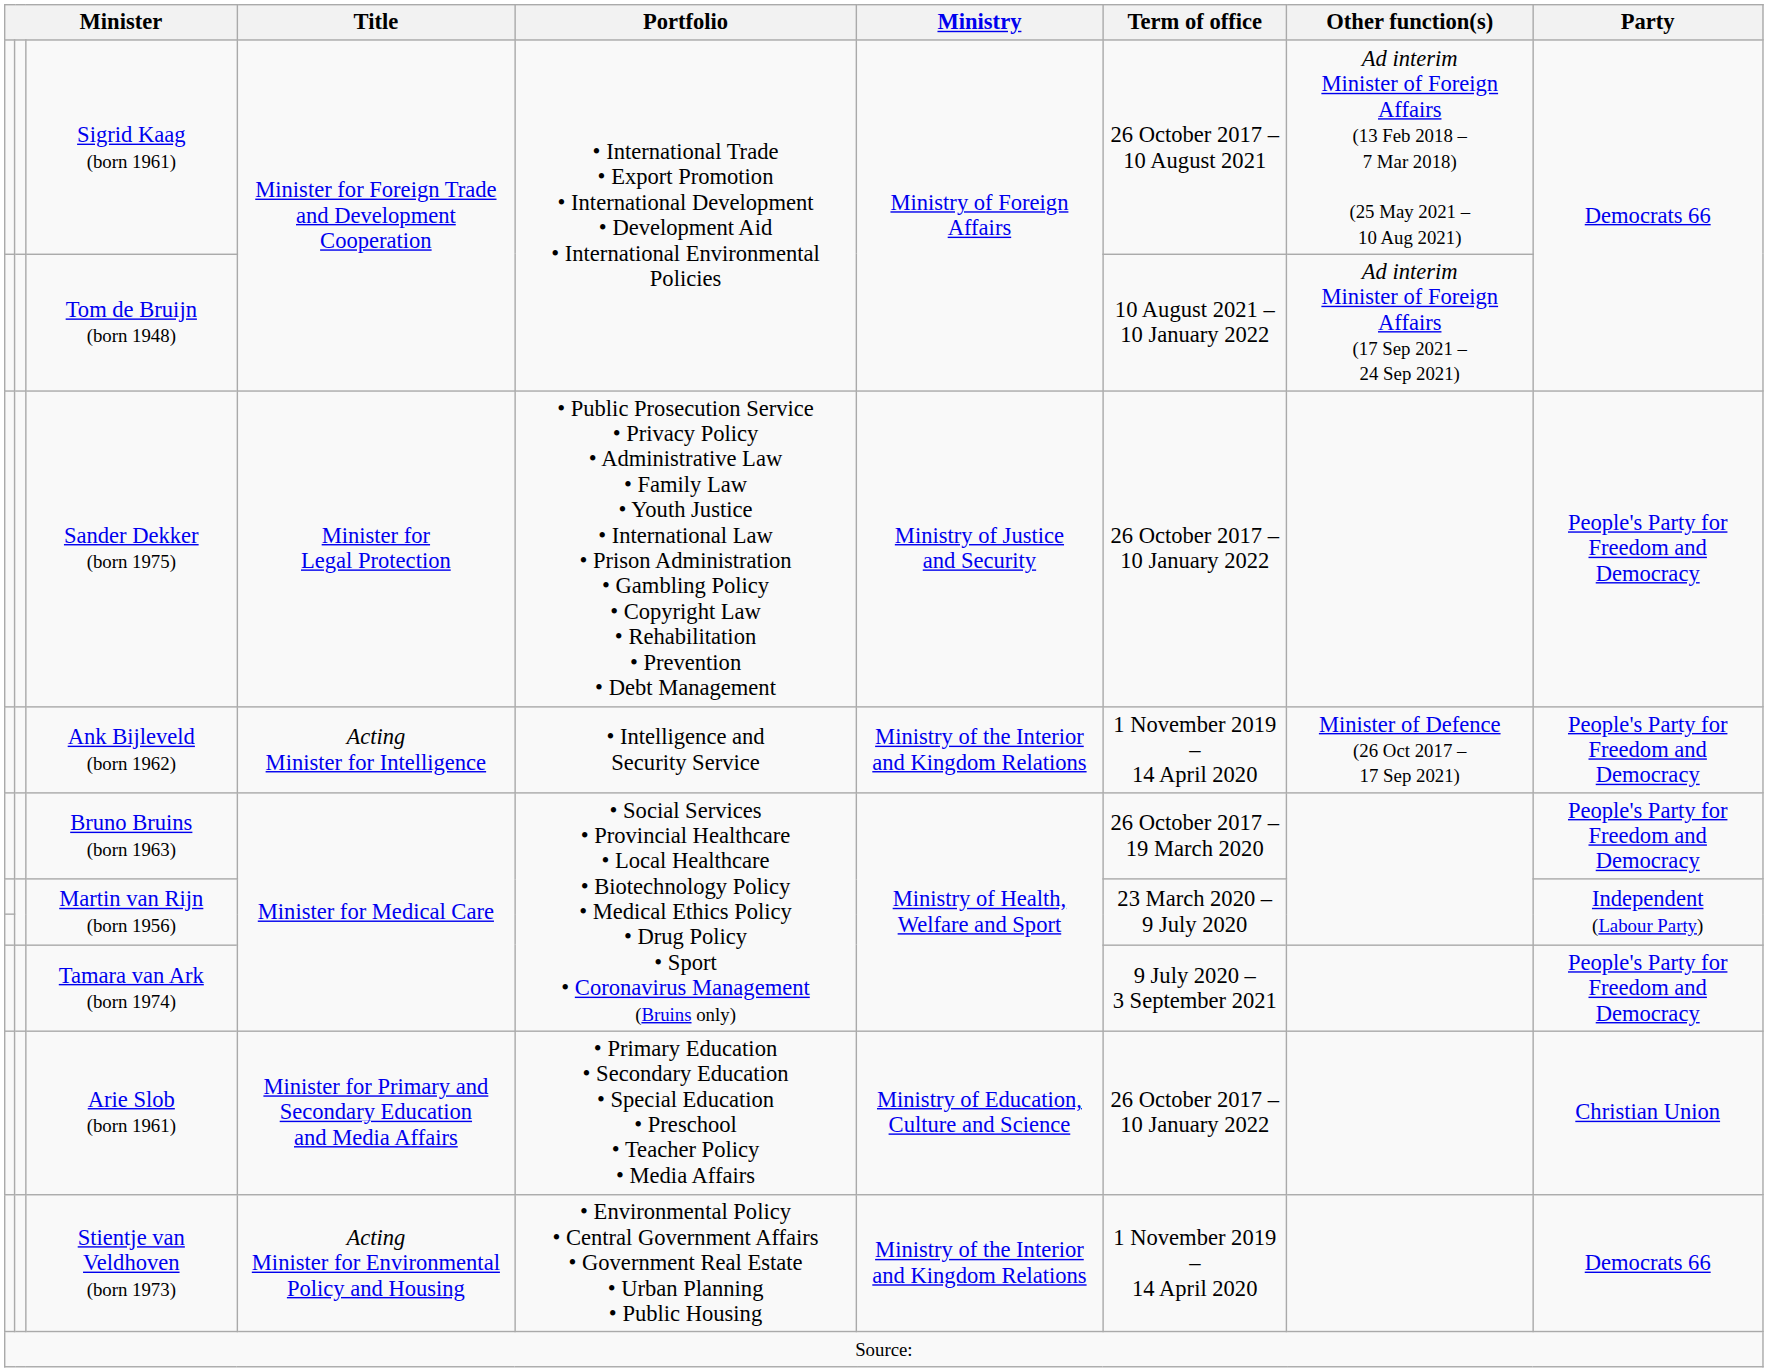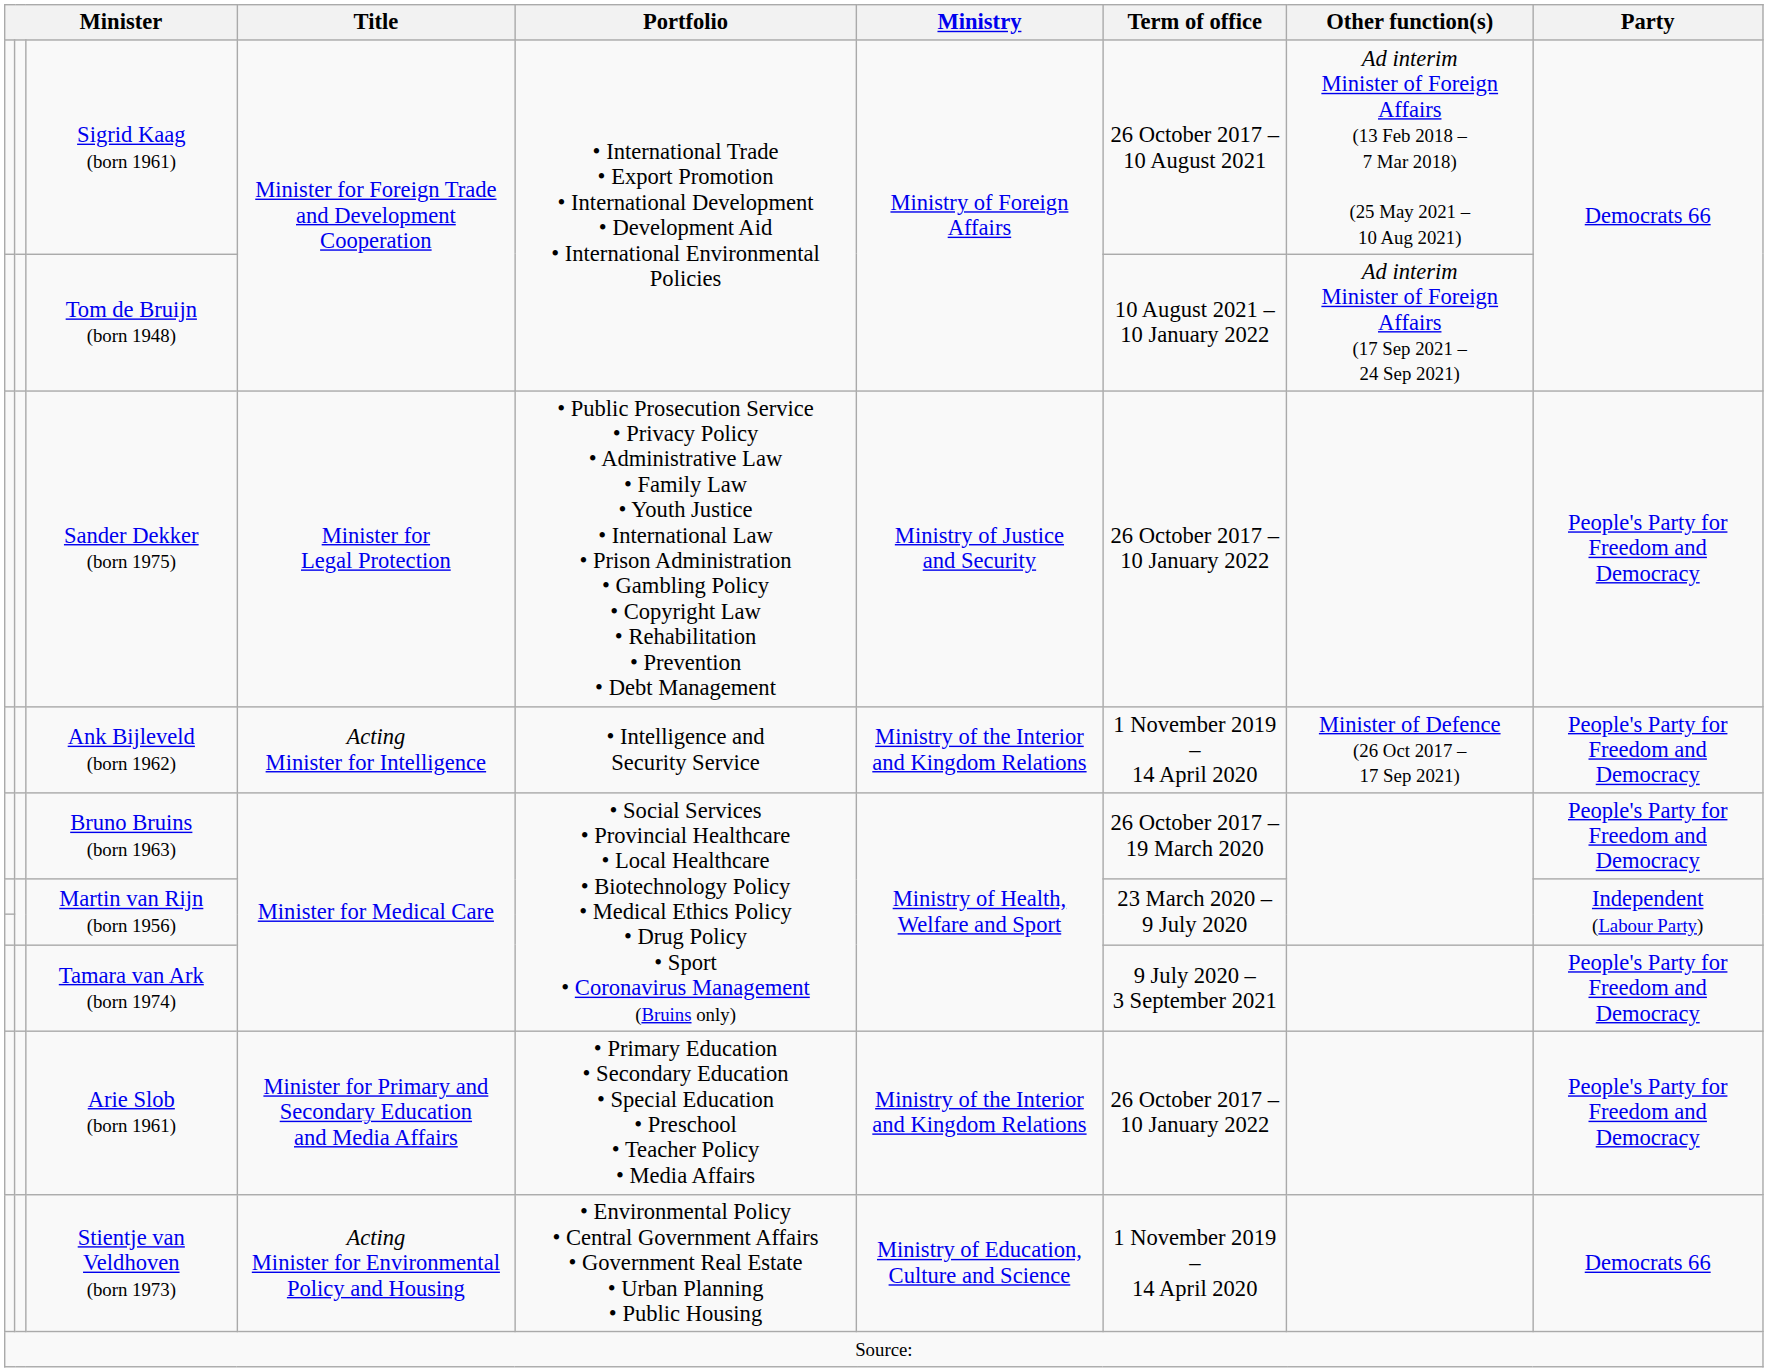Arie Slob (born 1961) | Ministry: Ministry of Education, Culture and Science -> Ministry of the Interior and Kingdom Relations
Arie Slob (born 1961) | Party: Christian Union -> People's Party for Freedom and Democracy
Stientje van Veldhoven (born 1973) | Ministry: Ministry of the Interior and Kingdom Relations -> Ministry of Education, Culture and Science
